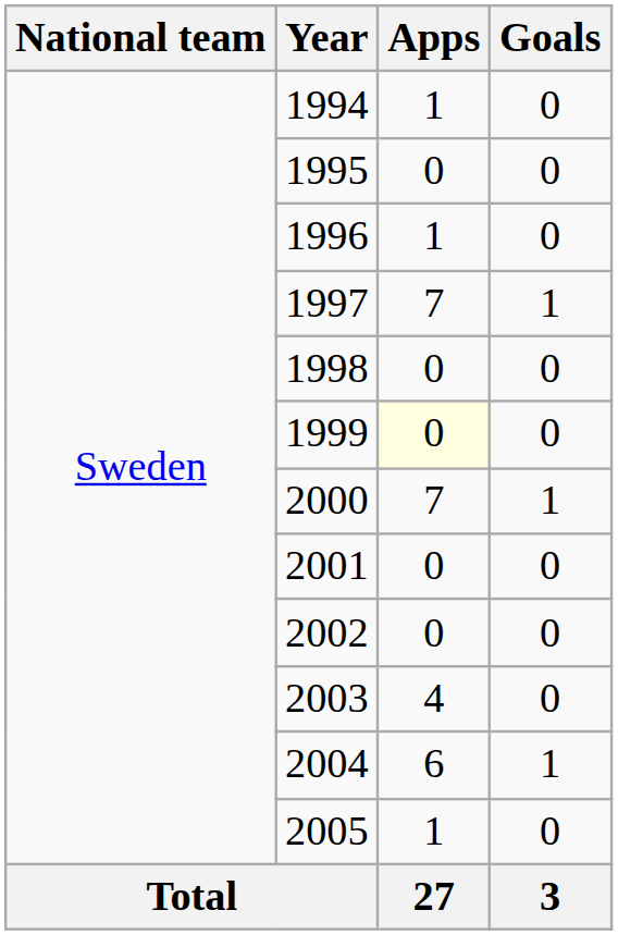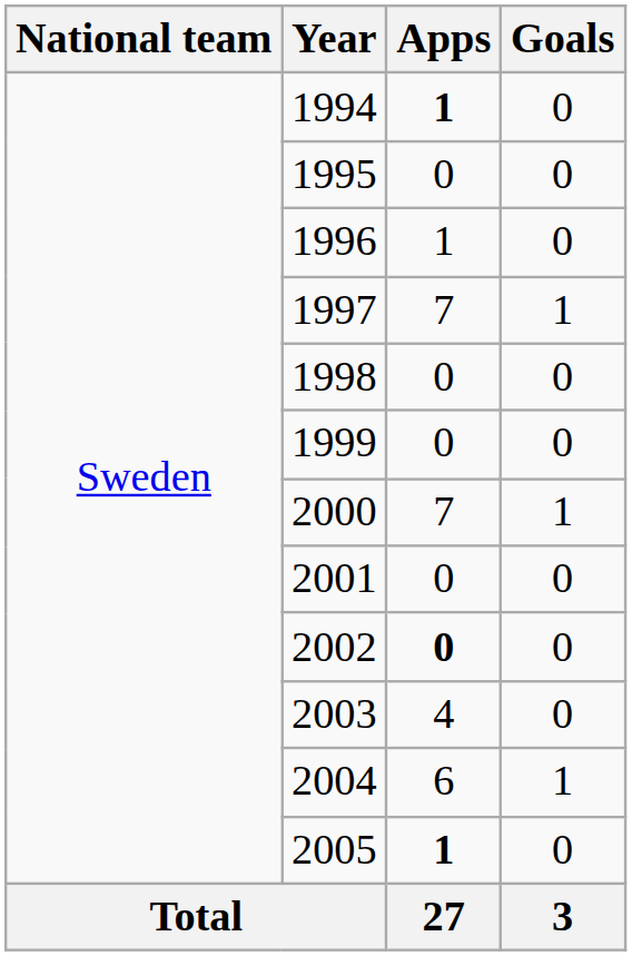1994 | Apps: normal -> bold
1999 | Apps: lightyellow background -> no background
2002 | Apps: normal -> bold
2005 | Apps: normal -> bold
